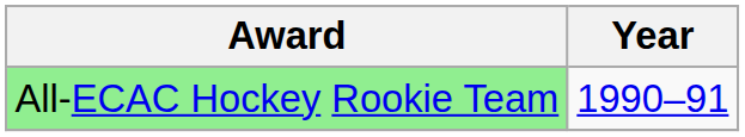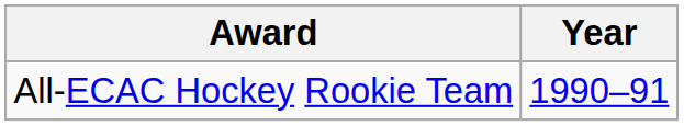row 2 | Award: lightgreen background -> no background
